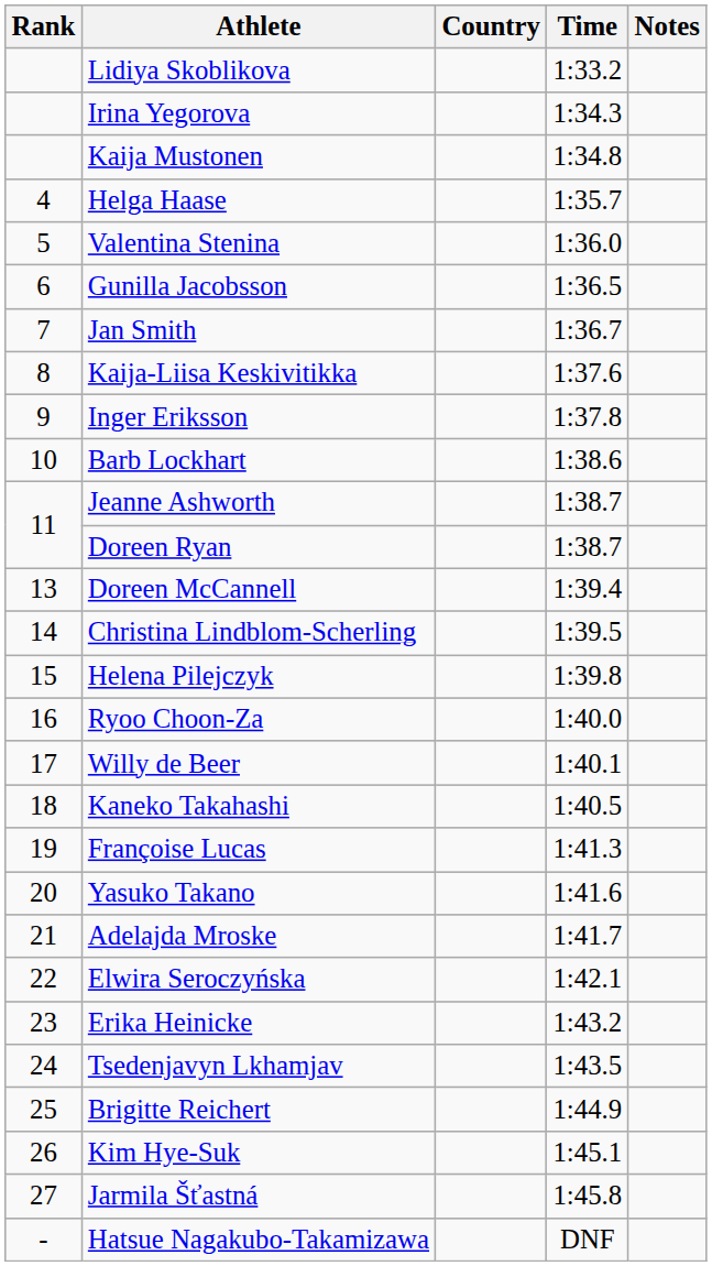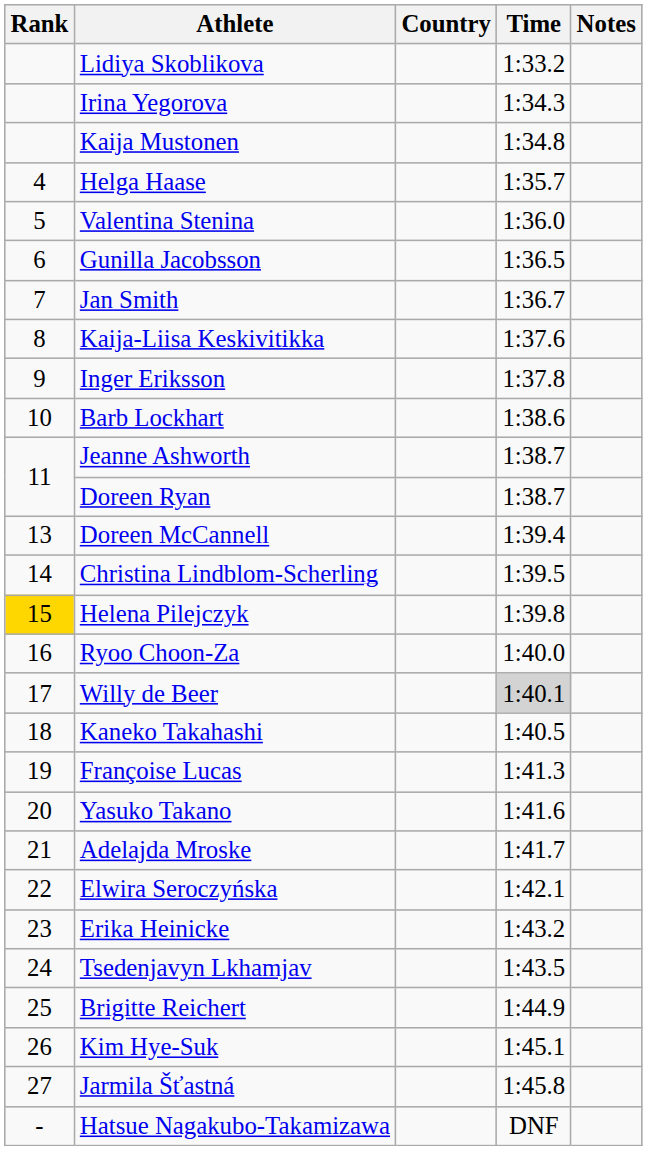Helena Pilejczyk | Rank: no background -> gold background
Willy de Beer | Time: no background -> lightgrey background
